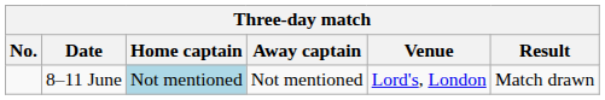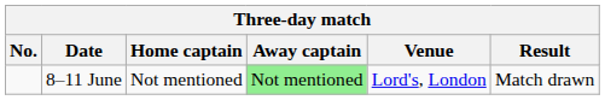8–11 June | Home captain: lightblue background -> no background
8–11 June | Away captain: no background -> lightgreen background
